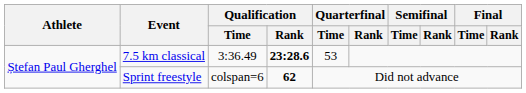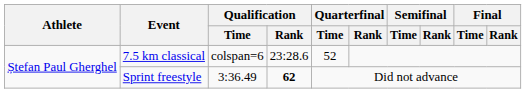7.5 km classical | Qualification / Time: 3:36.49 -> colspan=6
7.5 km classical | Qualification / Rank: bold -> normal
7.5 km classical | Quarterfinal / Time: 53 -> 52
Sprint freestyle | Qualification / Time: colspan=6 -> 3:36.49
